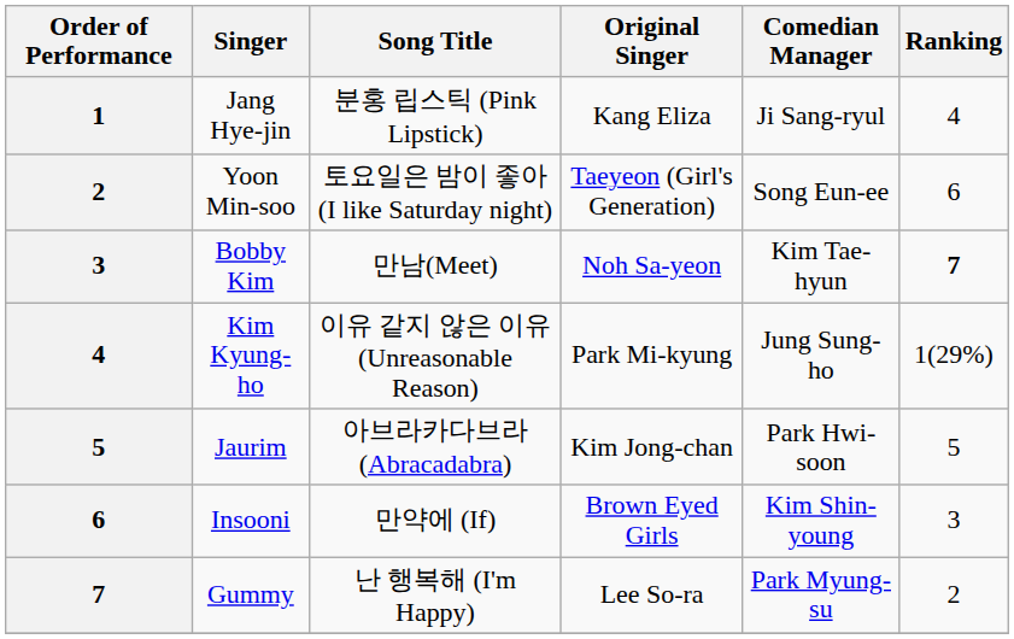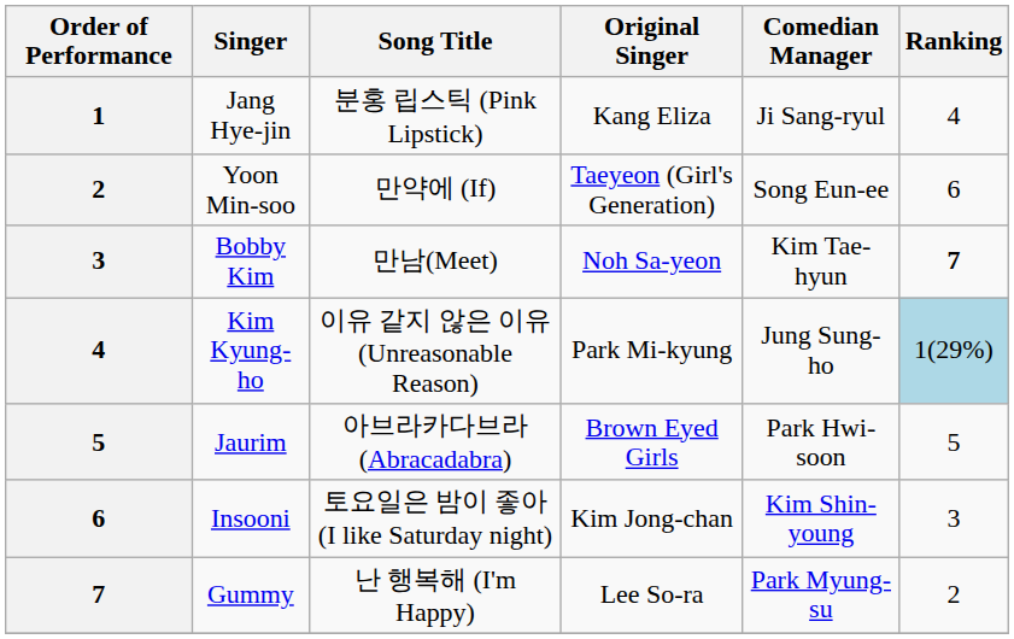Yoon Min-soo | Song Title: 토요일은 밤이 좋아 (I like Saturday night) -> 만약에 (If)
Kim Kyung-ho | Ranking: no background -> lightblue background
Jaurim | Original Singer: Kim Jong-chan -> Brown Eyed Girls
Insooni | Song Title: 만약에 (If) -> 토요일은 밤이 좋아 (I like Saturday night)
Insooni | Original Singer: Brown Eyed Girls -> Kim Jong-chan
